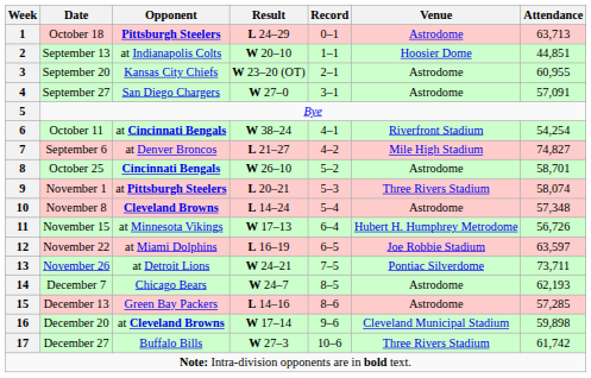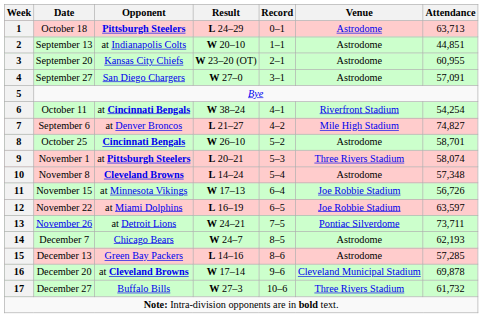2 | Venue: Hoosier Dome -> Astrodome
11 | Venue: Hubert H. Humphrey Metrodome -> Joe Robbie Stadium
16 | Attendance: 59,898 -> 69,878
17 | Attendance: 61,742 -> 61,732
